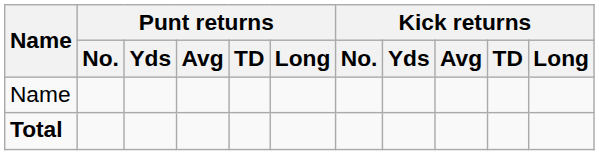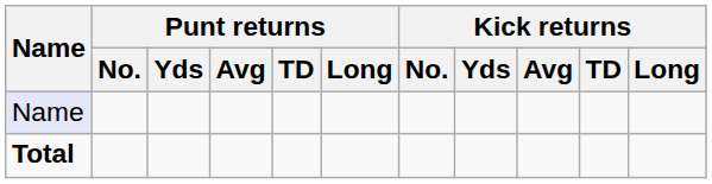row 3 | Name: no background -> lavender background
